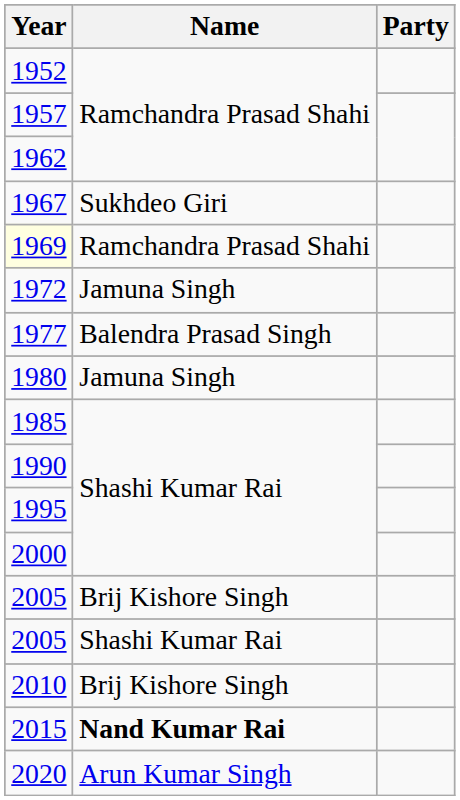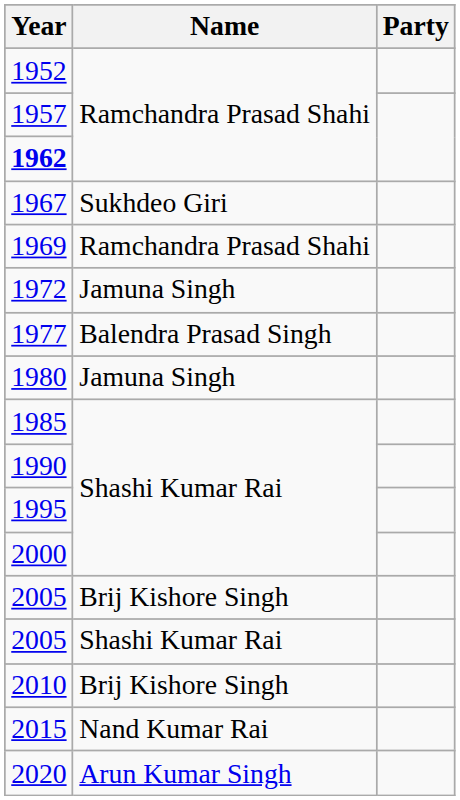1962 | Year: normal -> bold
1969 | Year: lightyellow background -> no background
2015 | Name: bold -> normal
